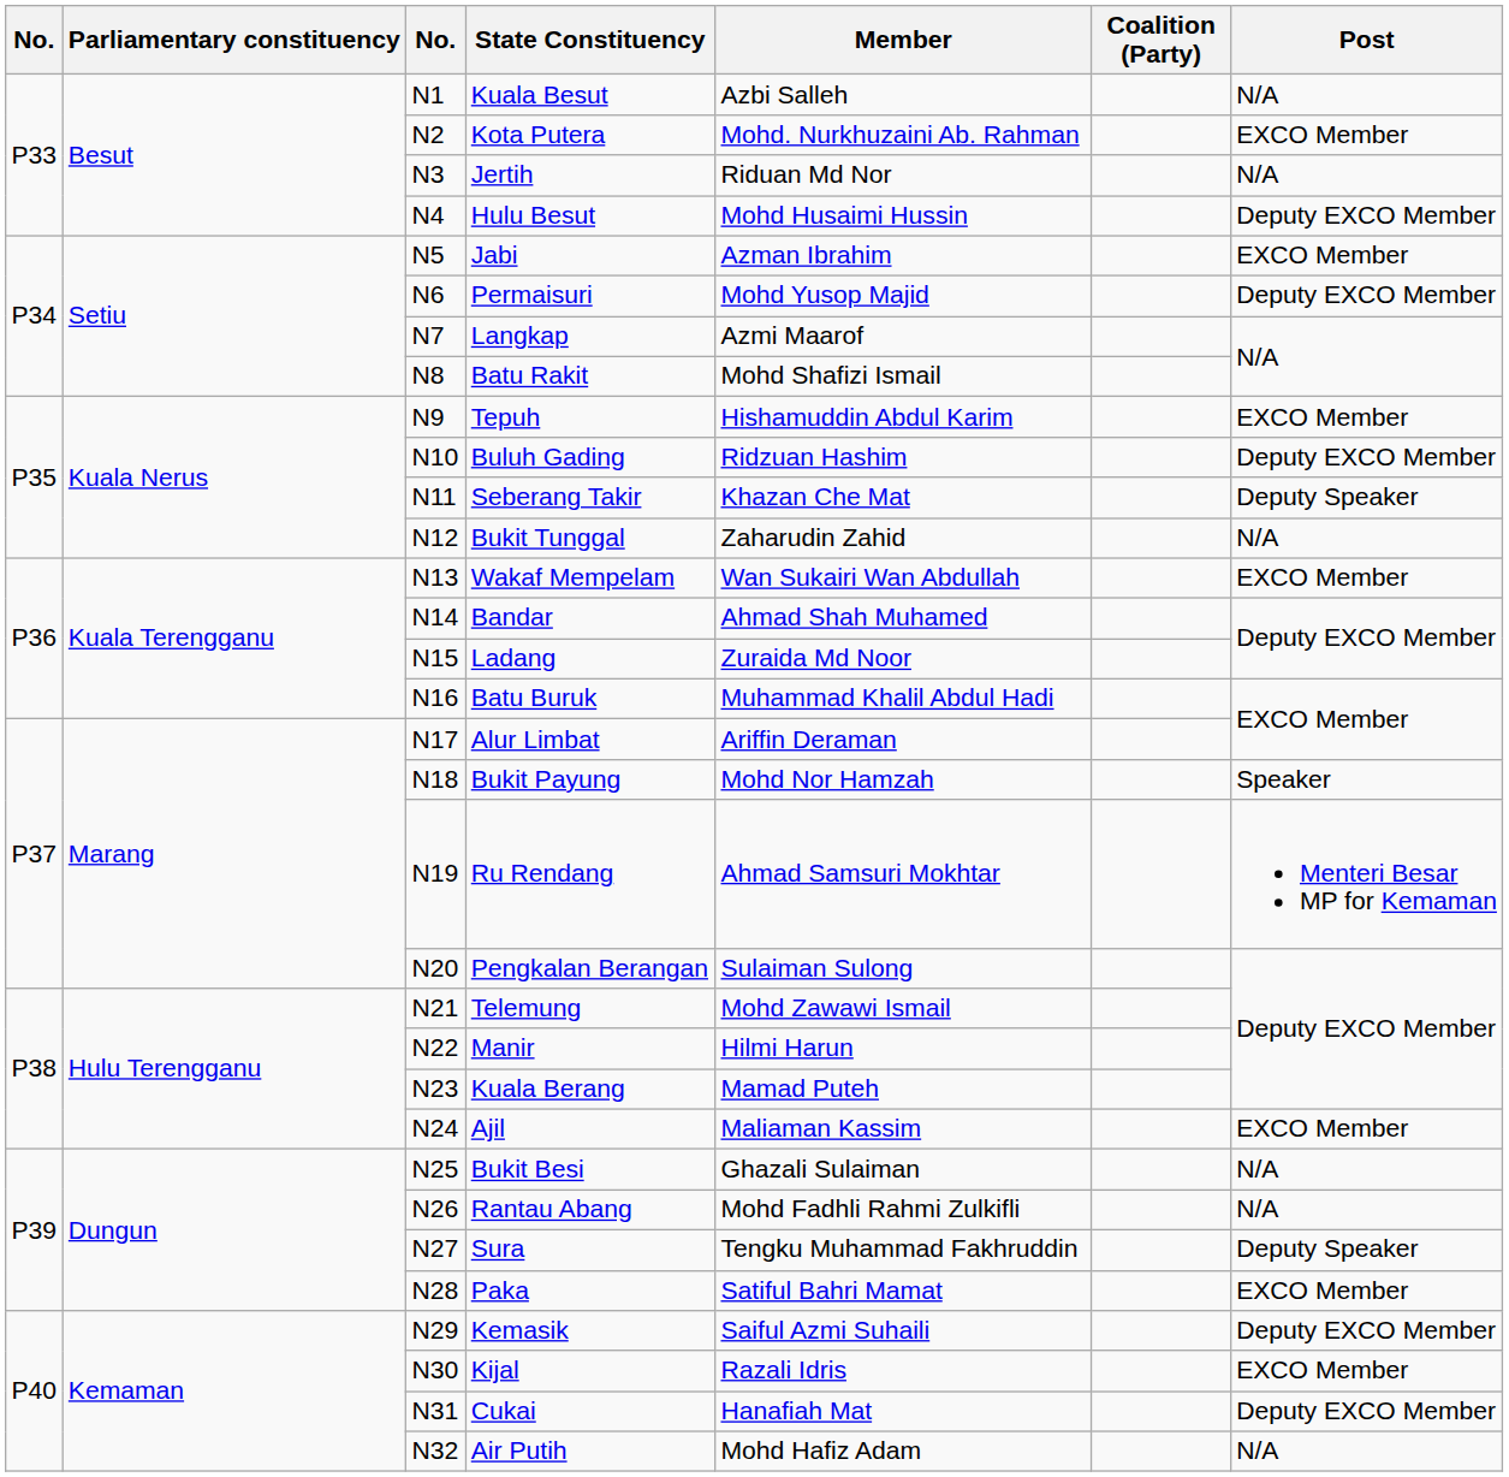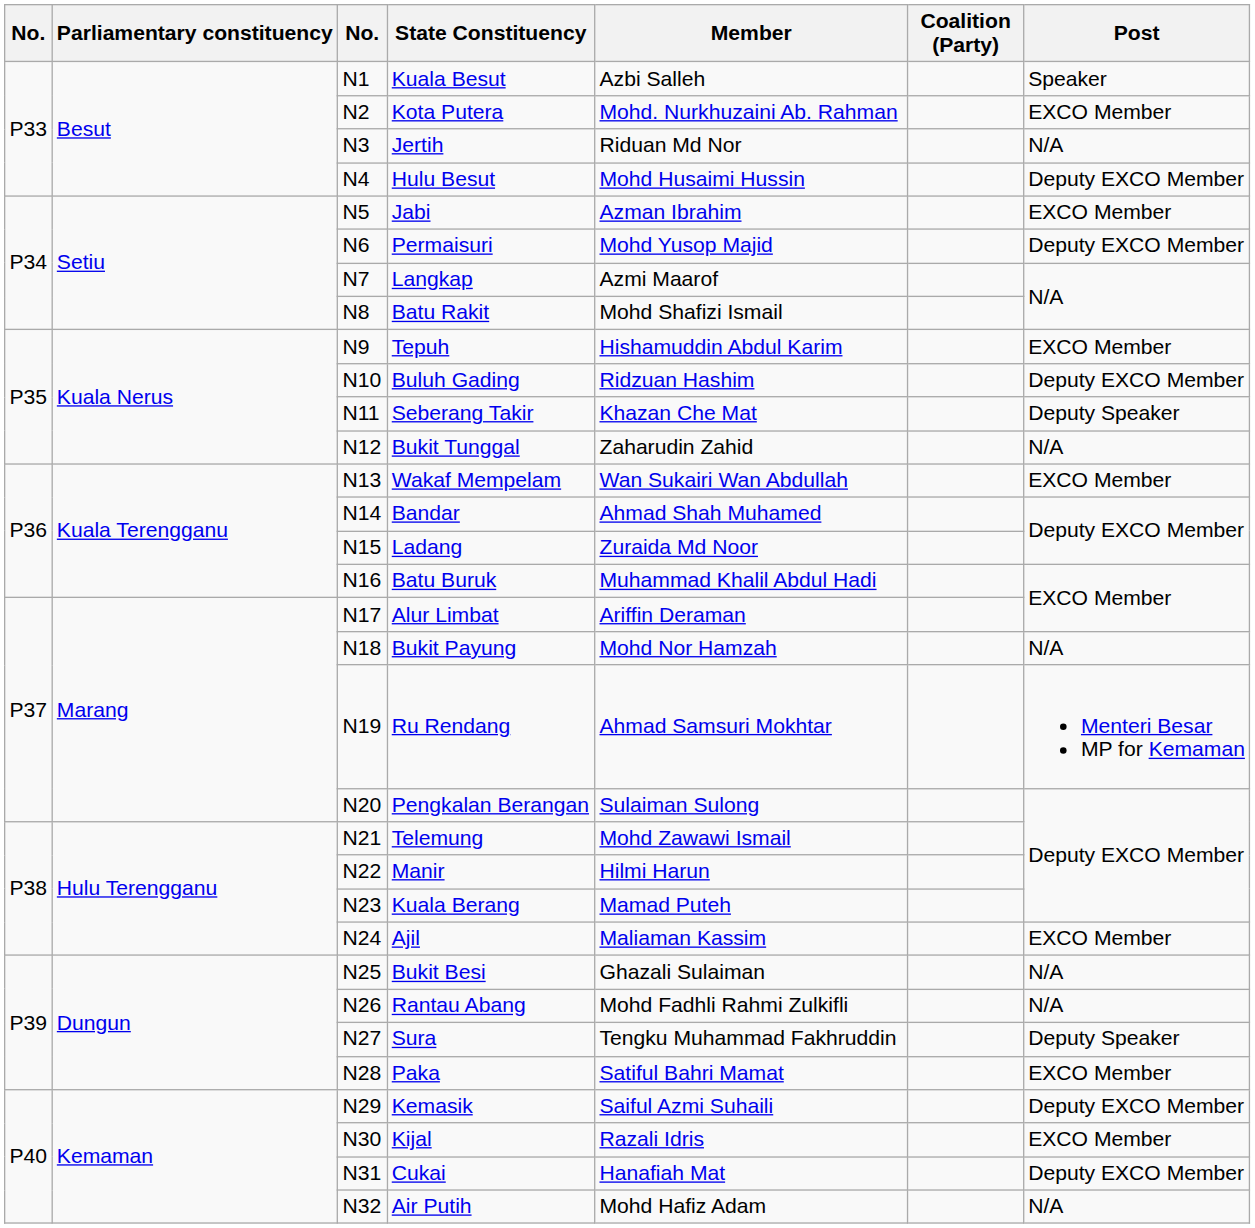Kuala Besut | Post: N/A -> Speaker
Bukit Payung | Post: Speaker -> N/A
